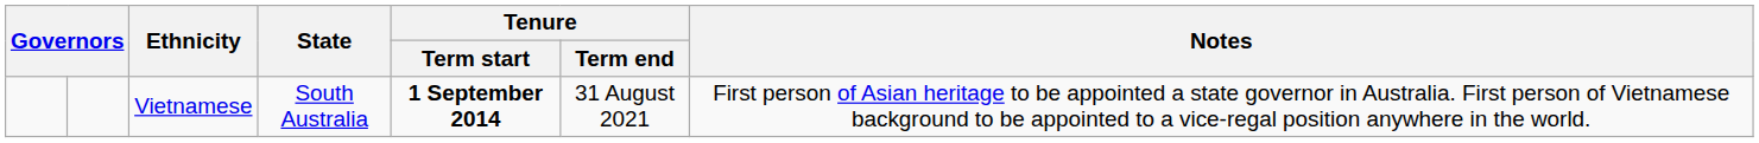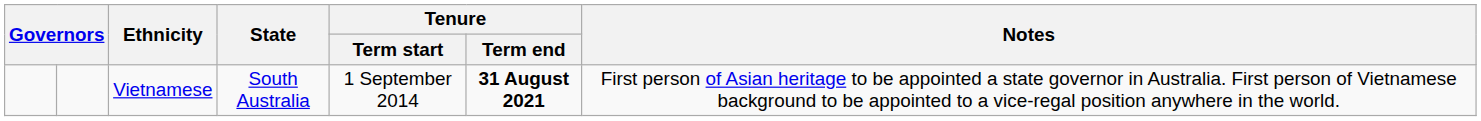Vietnamese | Tenure / Term start: bold -> normal
Vietnamese | Tenure / Term end: normal -> bold
